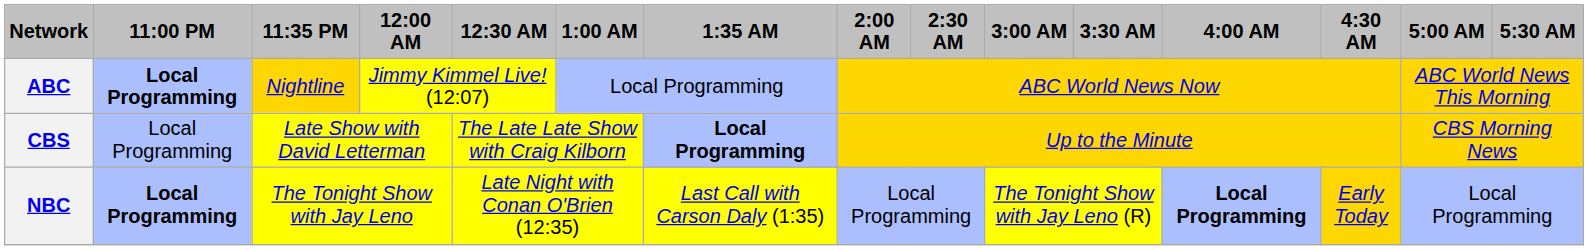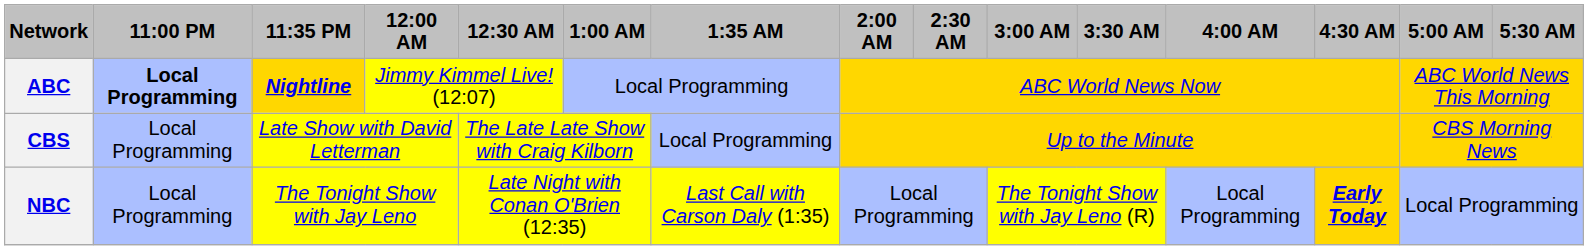ABC | 11:35 PM: normal -> bold
CBS | 1:35 AM: bold -> normal
NBC | 11:00 PM: bold -> normal
NBC | 4:00 AM: bold -> normal
NBC | 4:30 AM: normal -> bold
